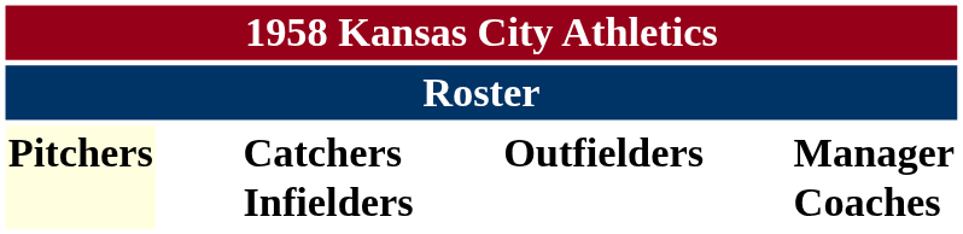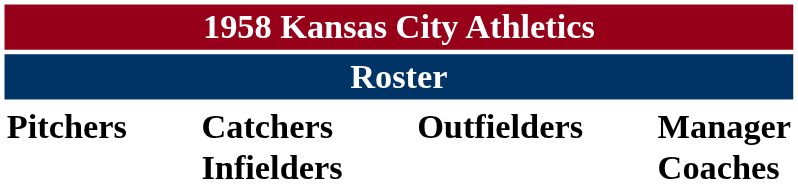Pitchers | column 1: lightyellow background -> no background
